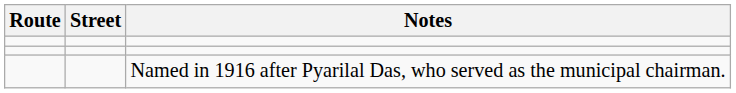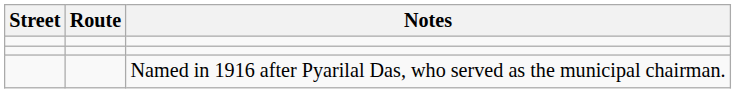columns swapped: Street <-> Route
